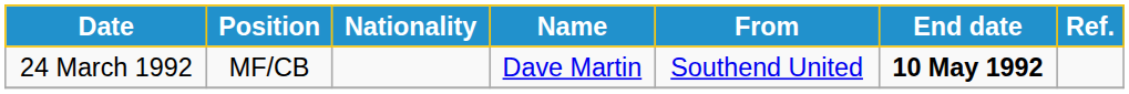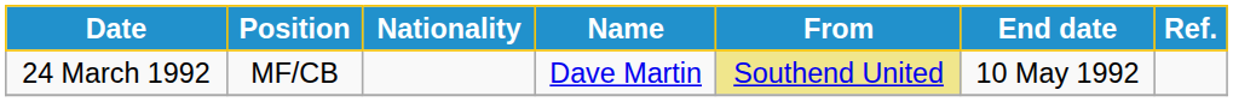24 March 1992 | From: no background -> khaki background
24 March 1992 | End date: bold -> normal
